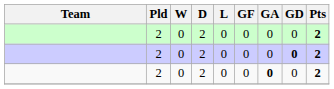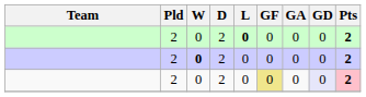row 2 | L: normal -> bold
row 3 | W: normal -> bold
row 3 | GD: bold -> normal
row 4 | GF: no background -> khaki background
row 4 | GA: bold -> normal
row 4 | GD: no background -> lavender background
row 4 | Pts: no background -> pink background
